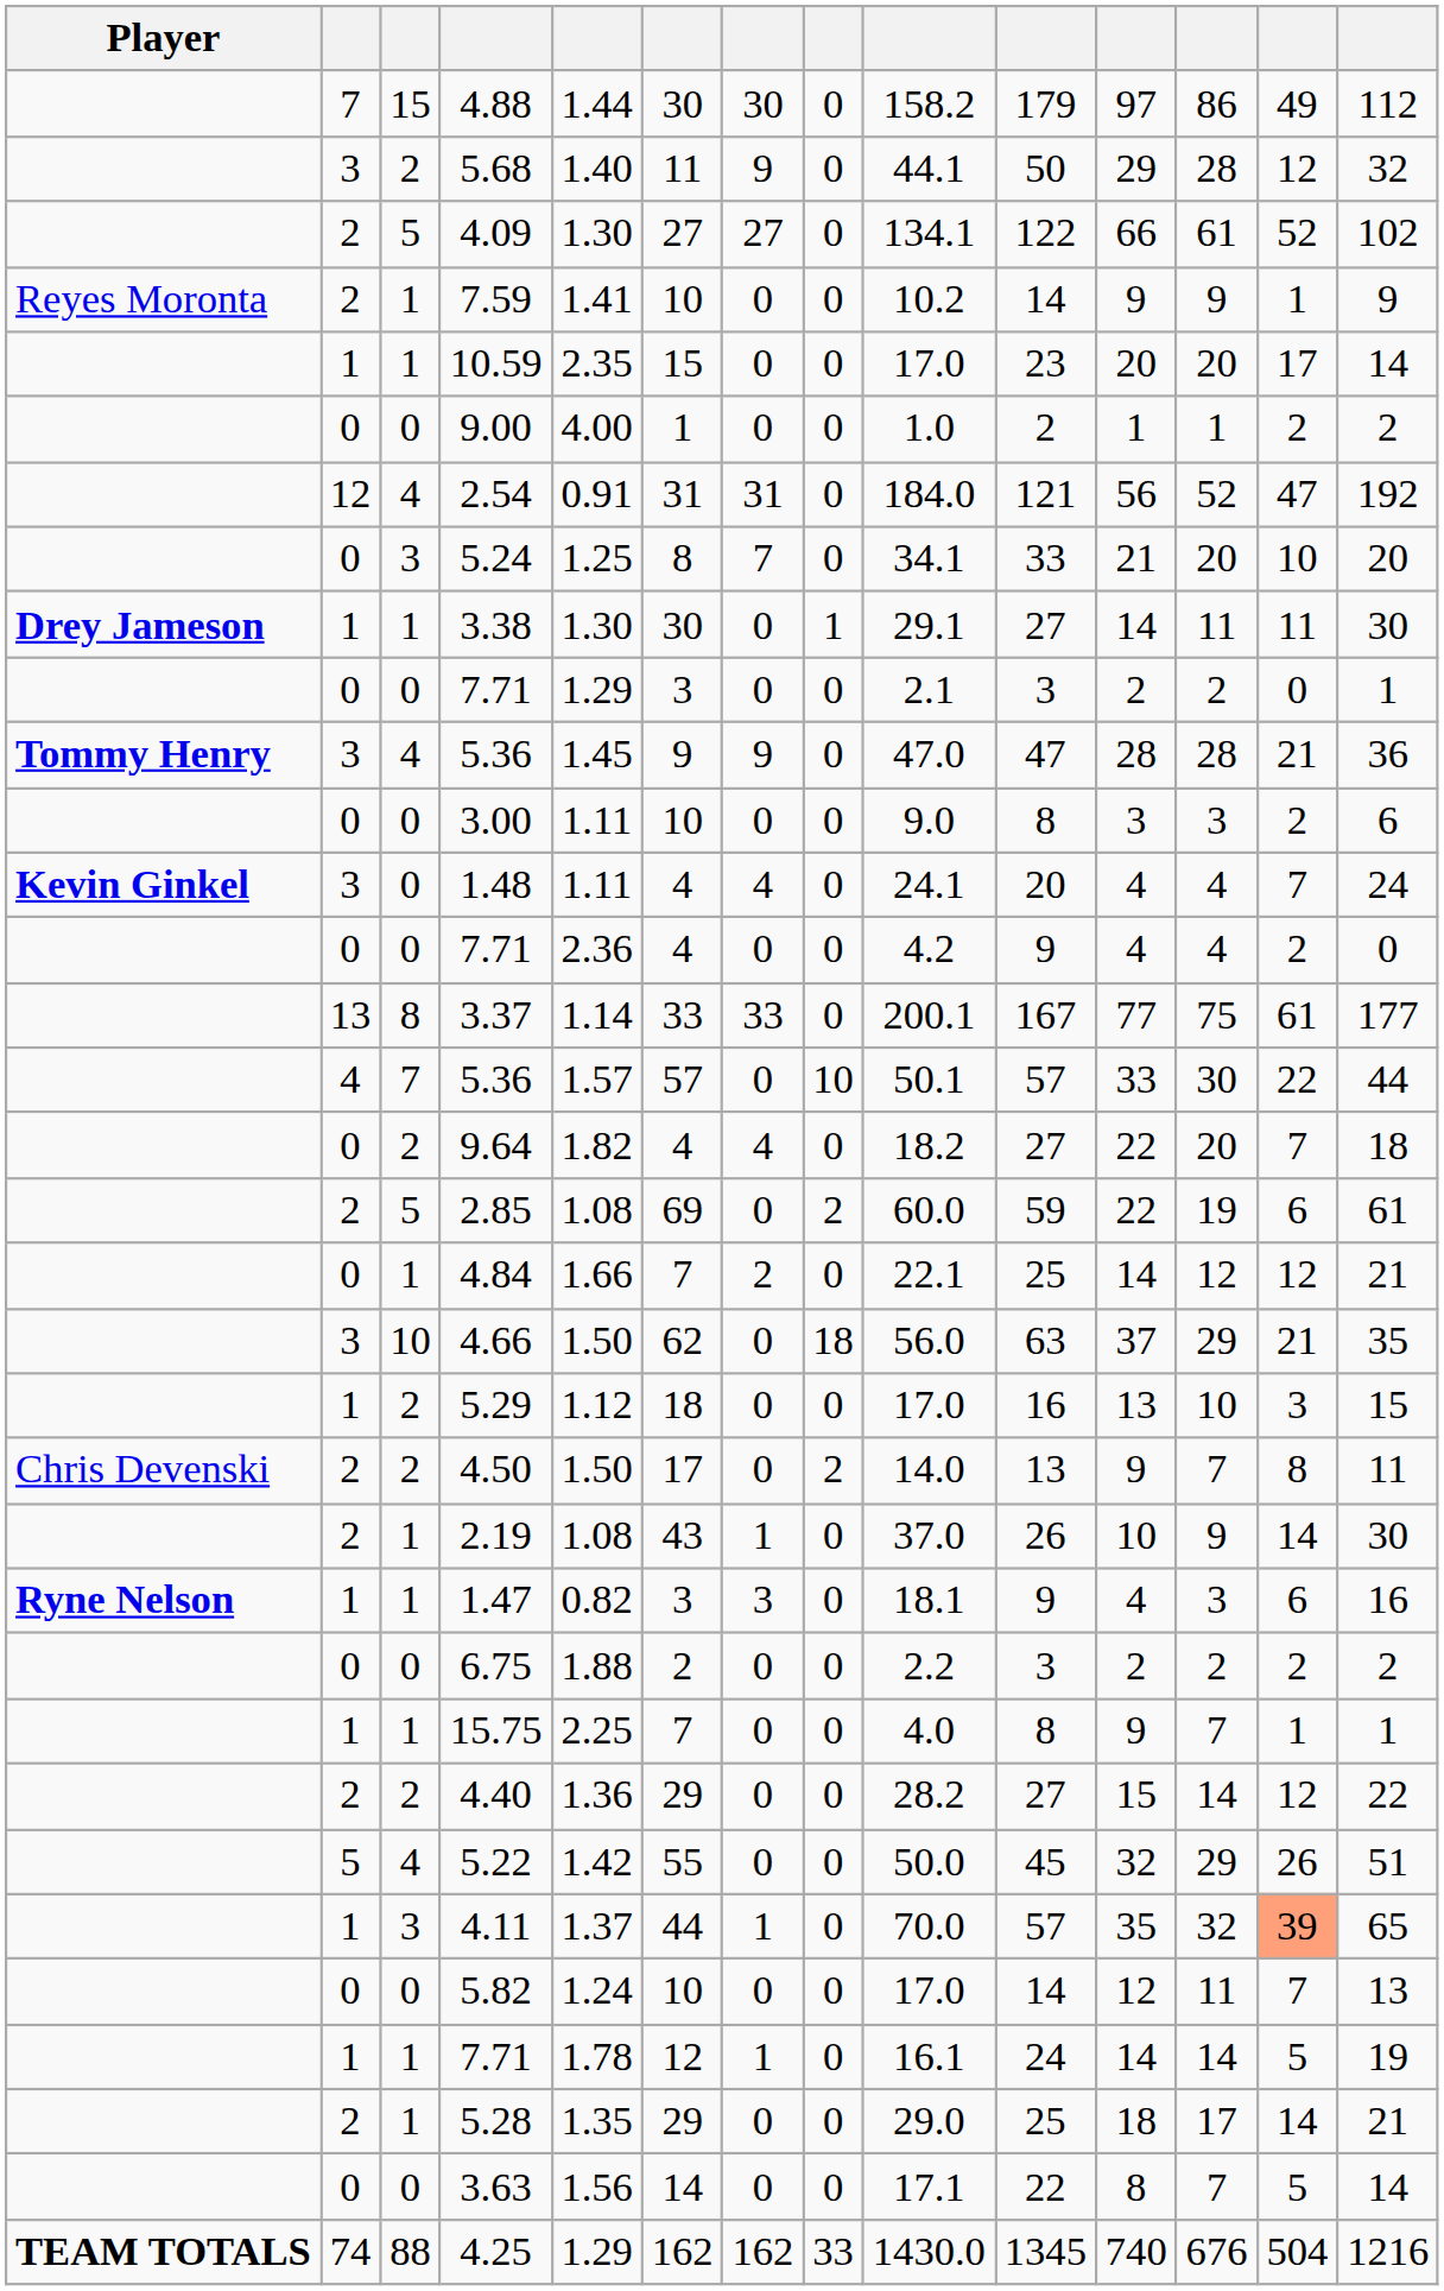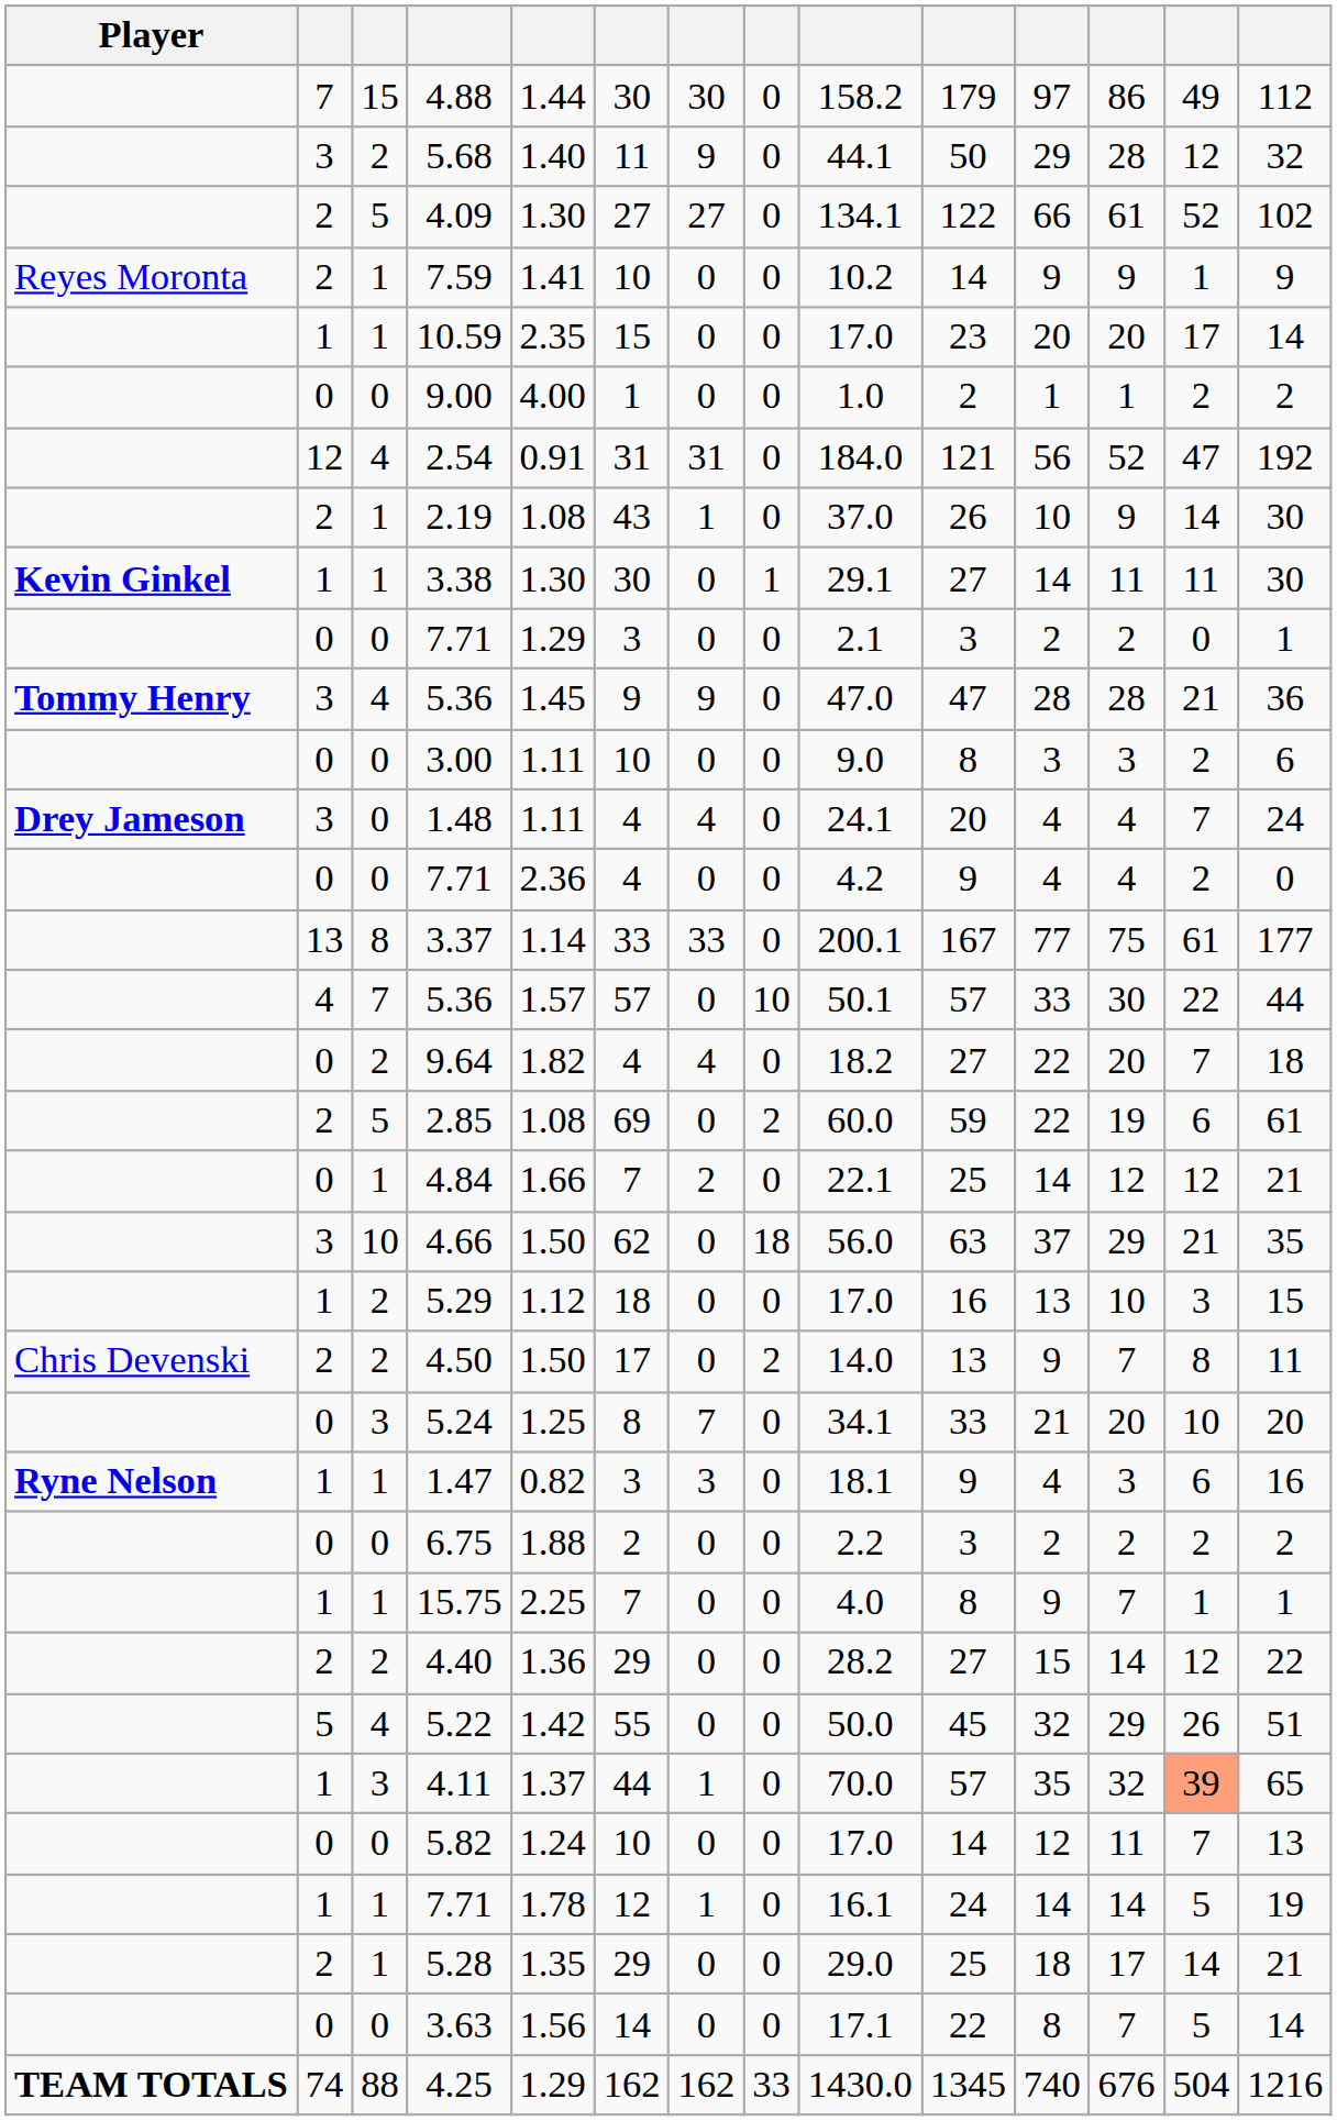rows swapped: 5.24 <-> 2.19
3.38 | Player: Drey Jameson -> Kevin Ginkel
1.48 | Player: Kevin Ginkel -> Drey Jameson
